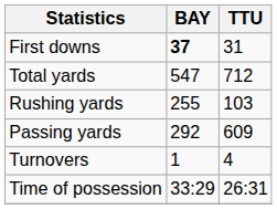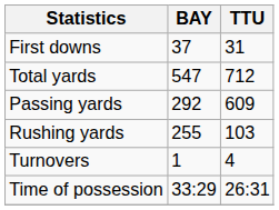First downs | BAY: bold -> normal
rows swapped: Rushing yards <-> Passing yards
